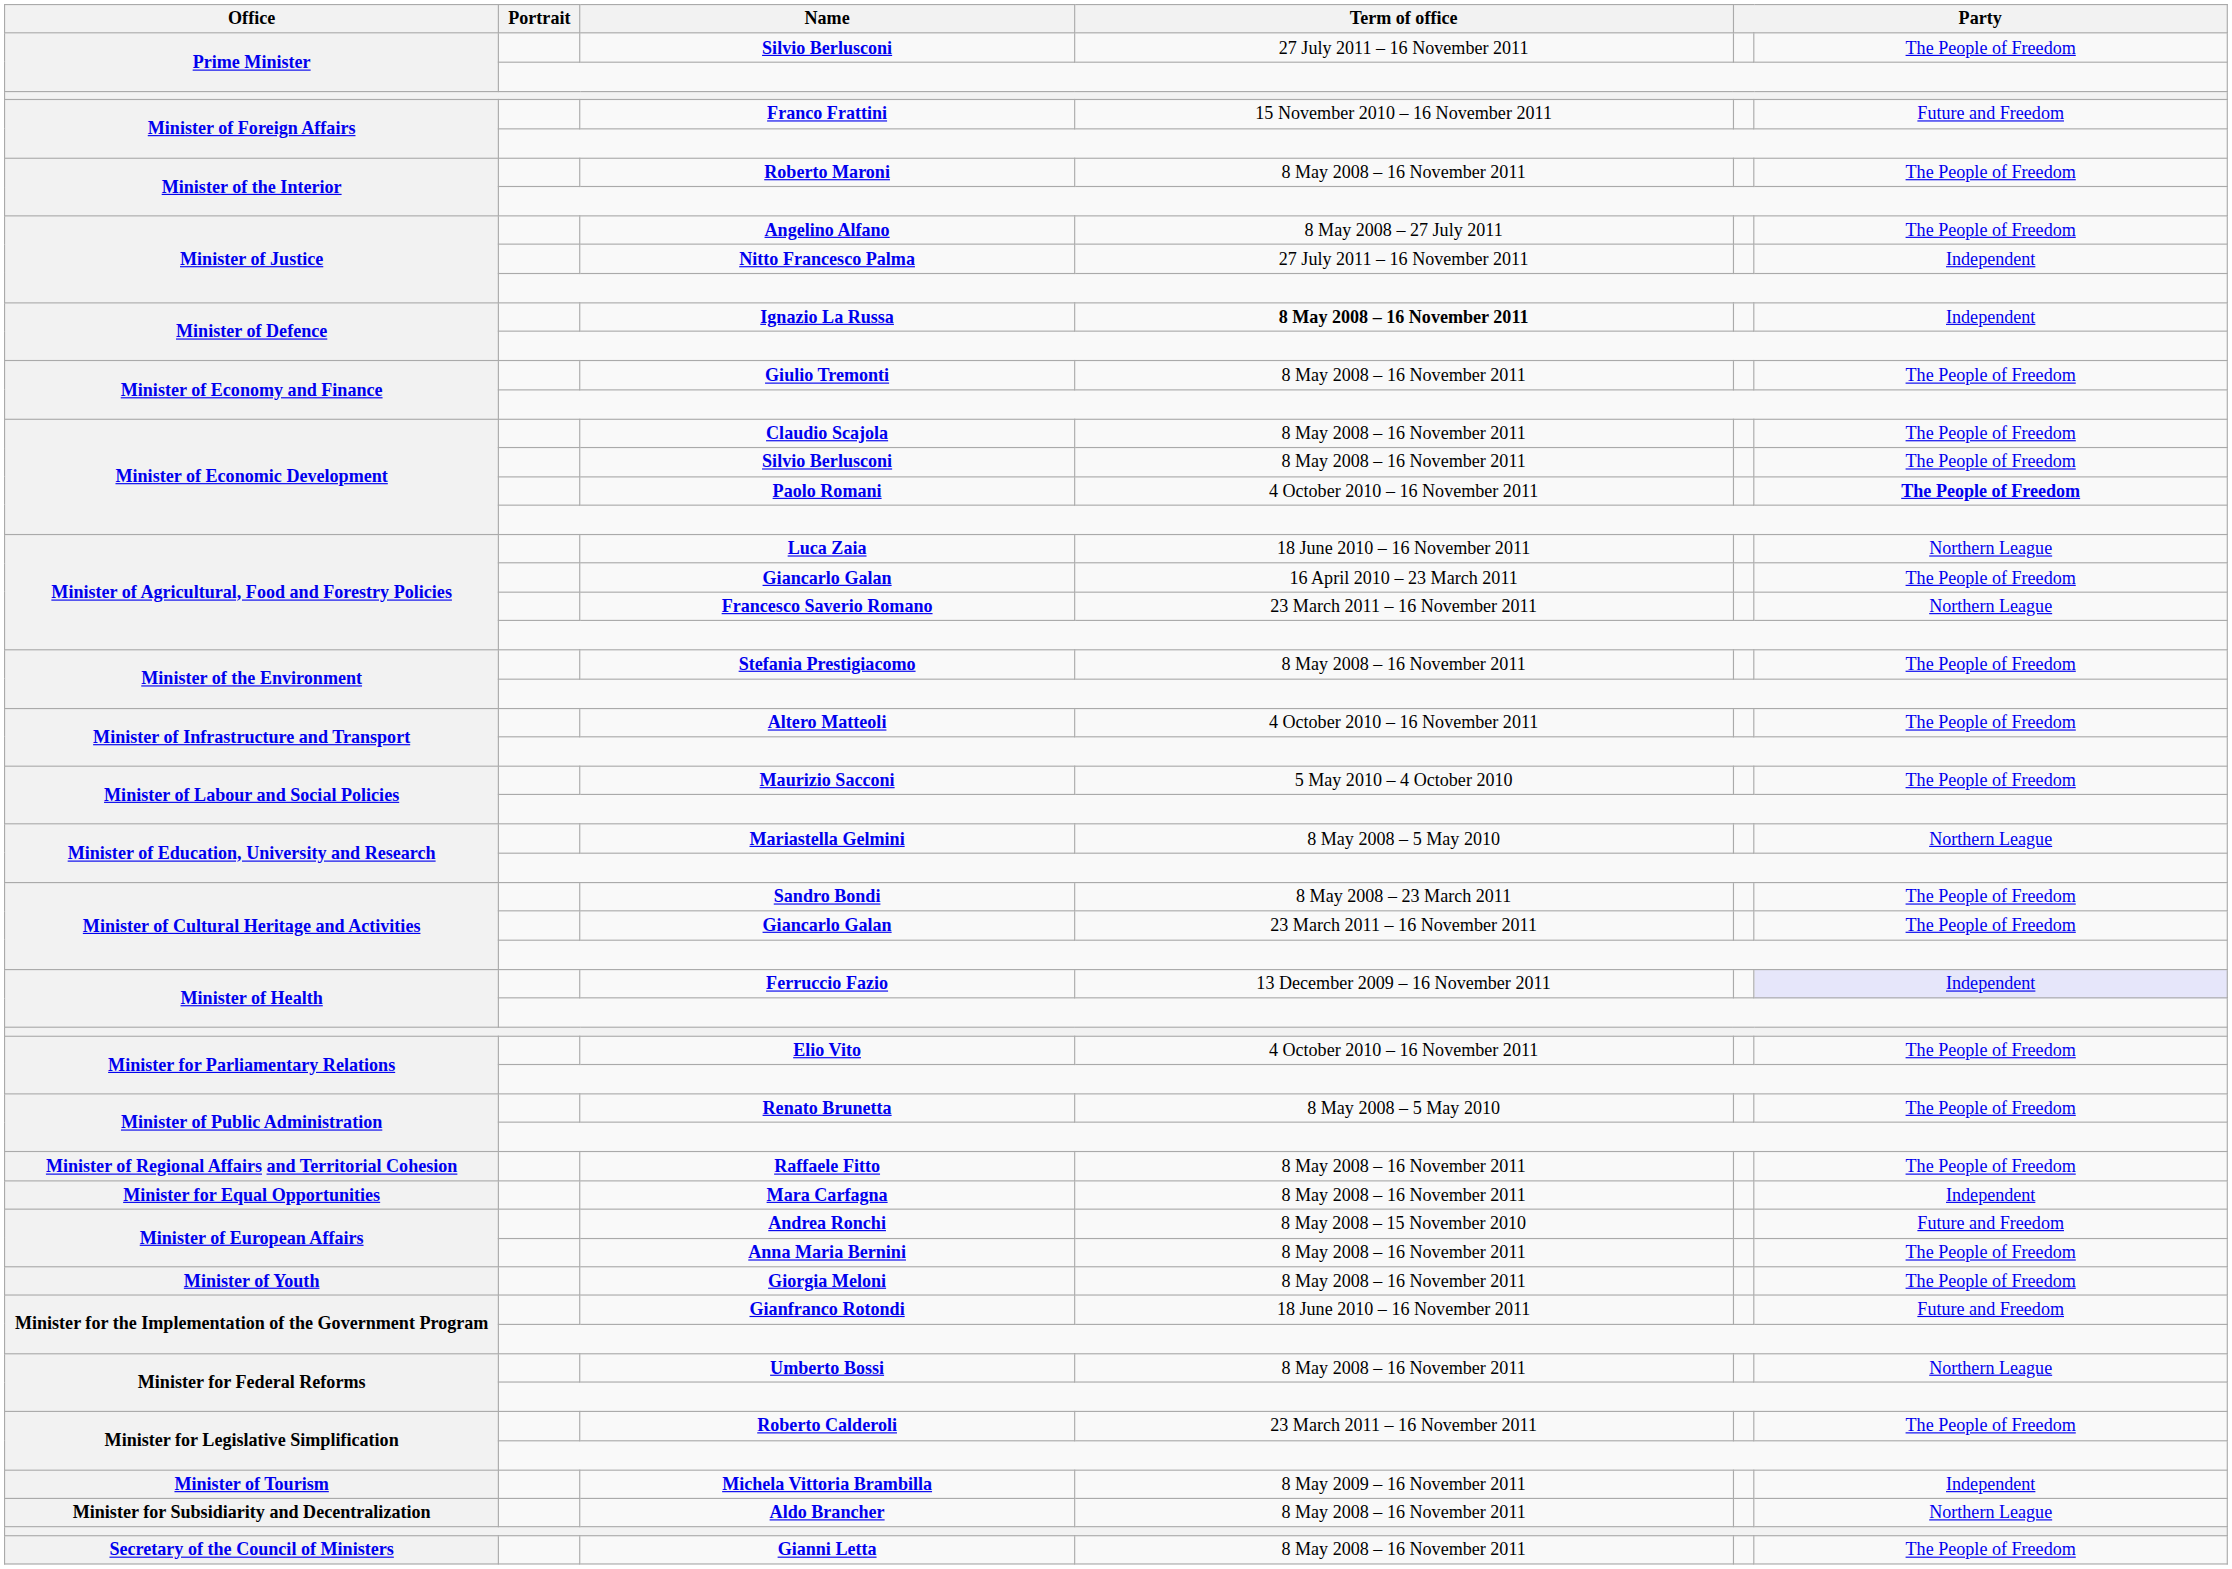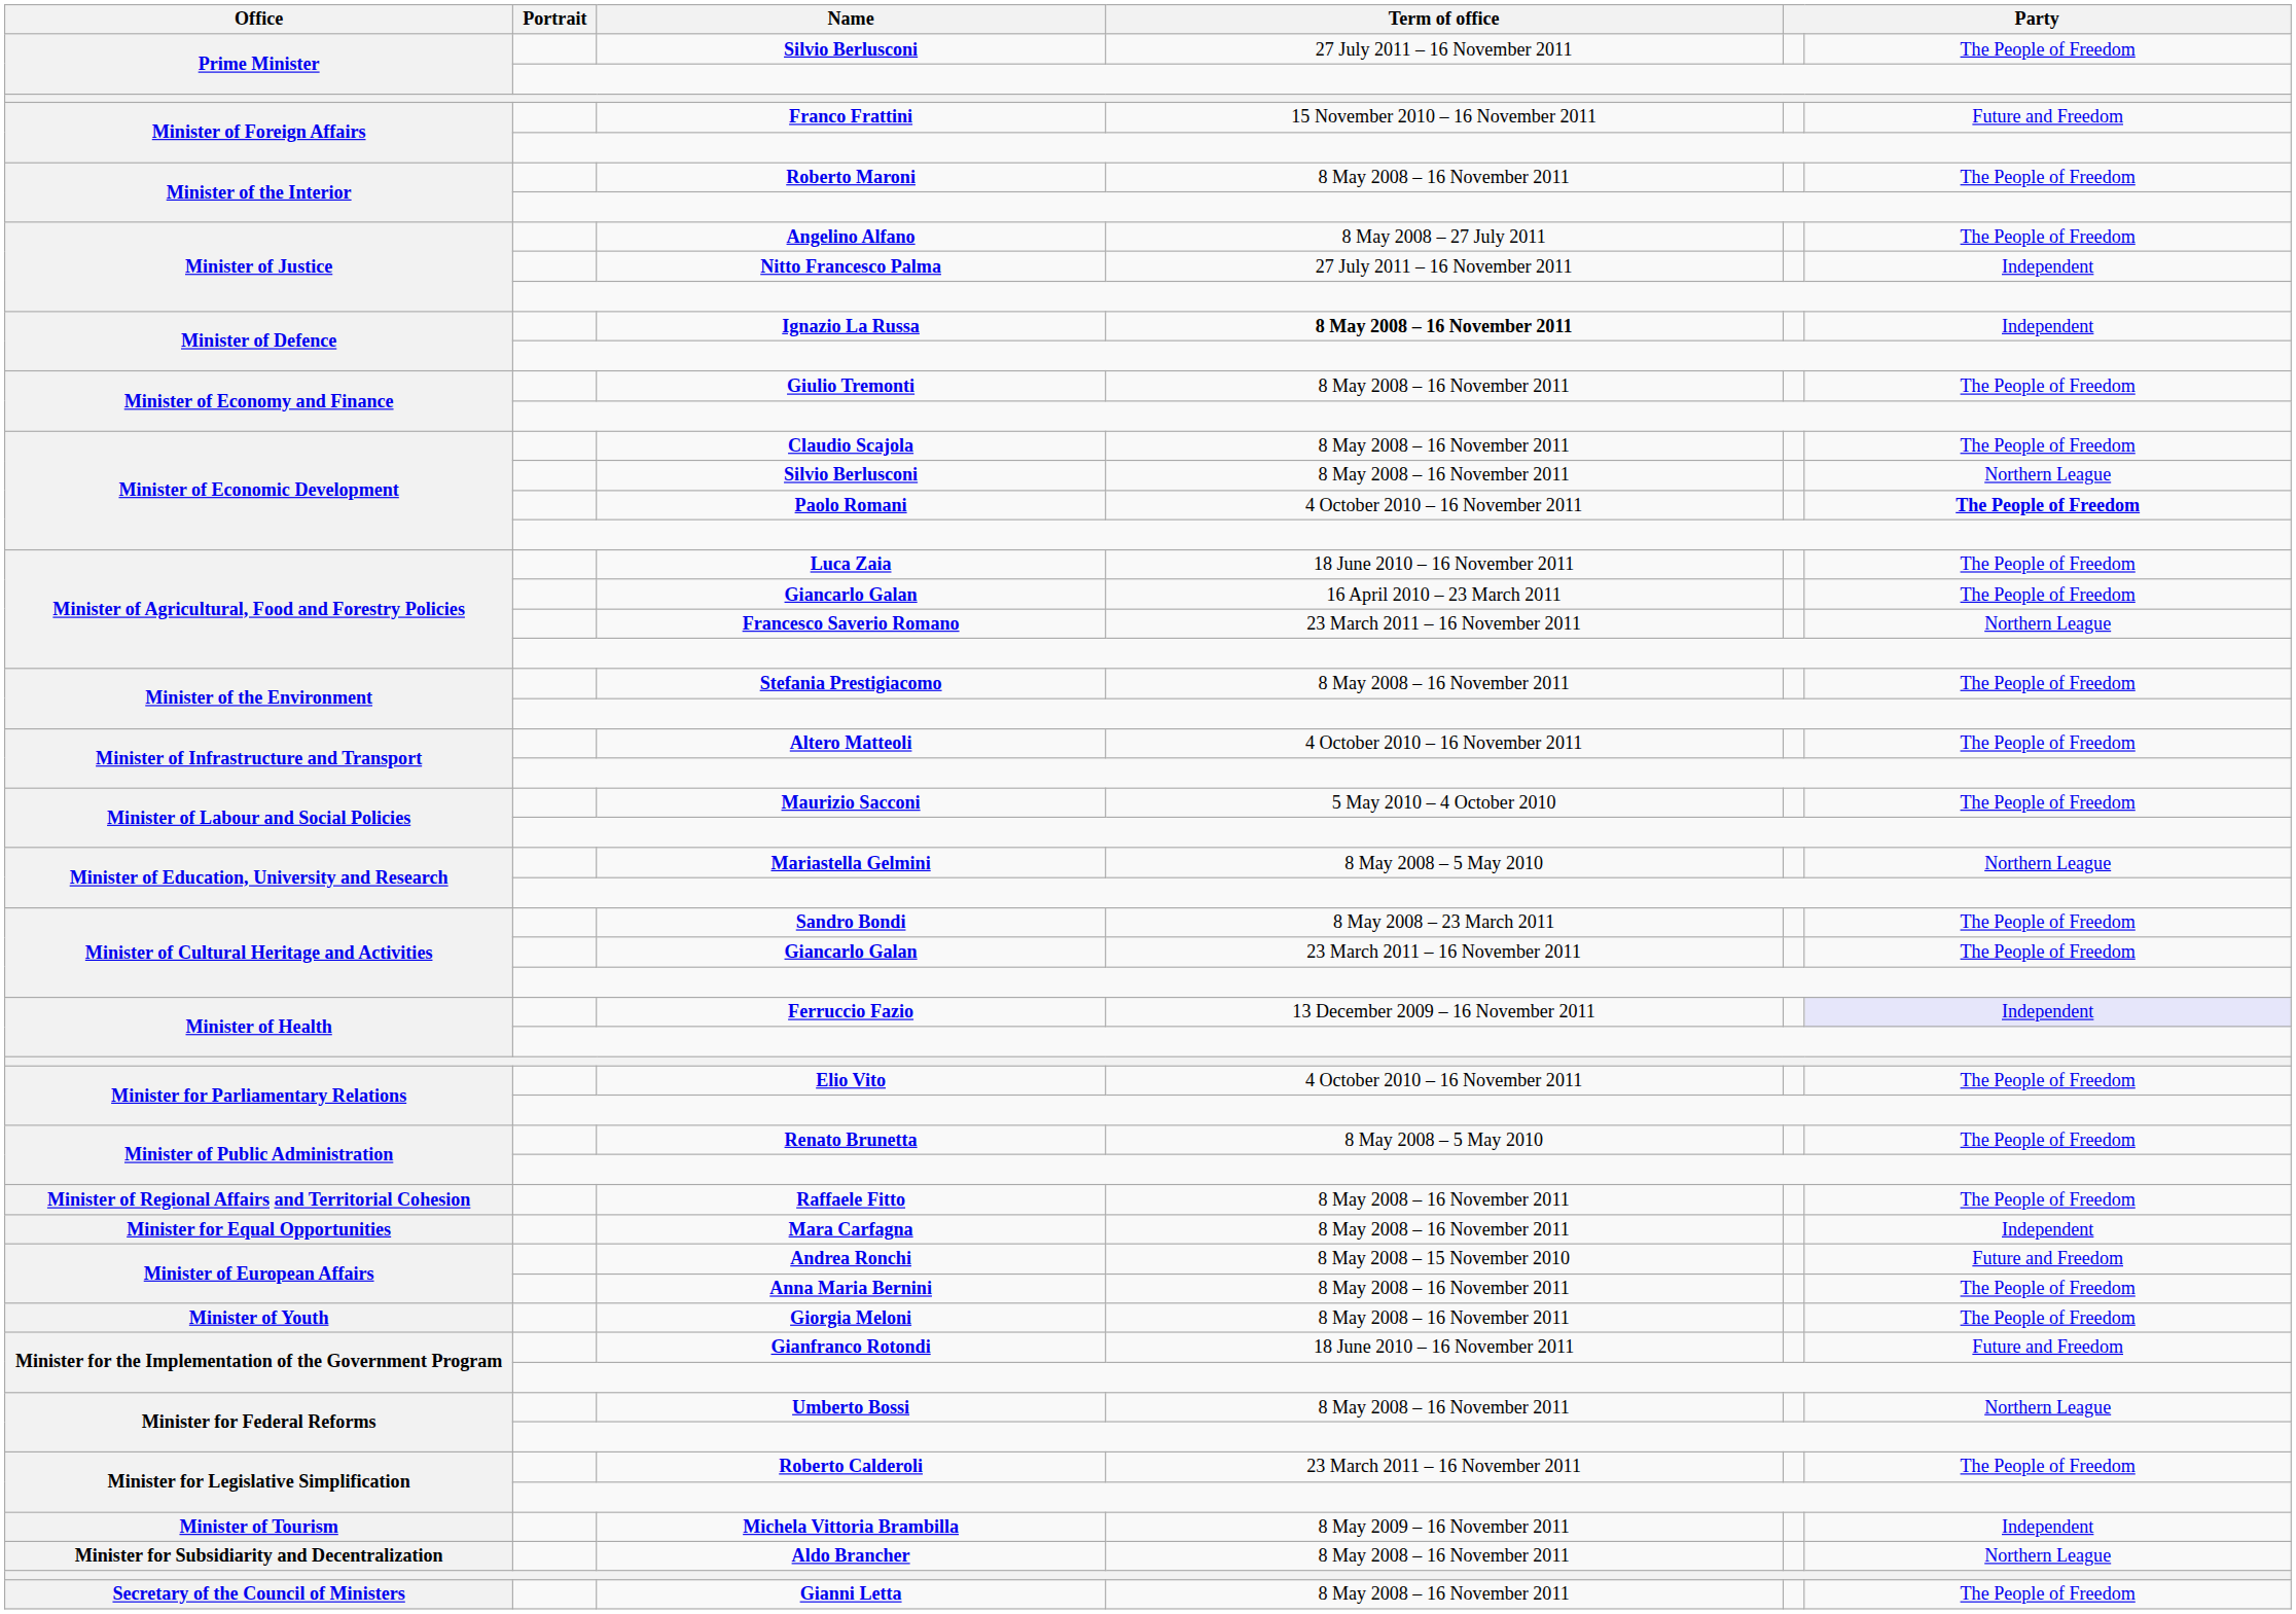Minister of Economic Development / Silvio Berlusconi | column 6: The People of Freedom -> Northern League
Luca Zaia | column 6: Northern League -> The People of Freedom
